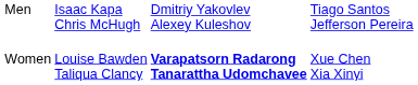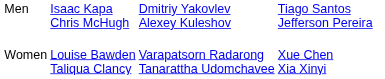Women | column 3: bold -> normal
